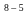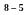row 1 | column 1: normal -> bold
